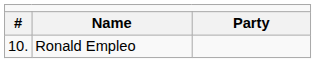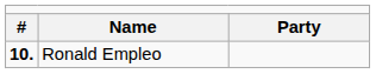Ronald Empleo | column 1: normal -> bold
